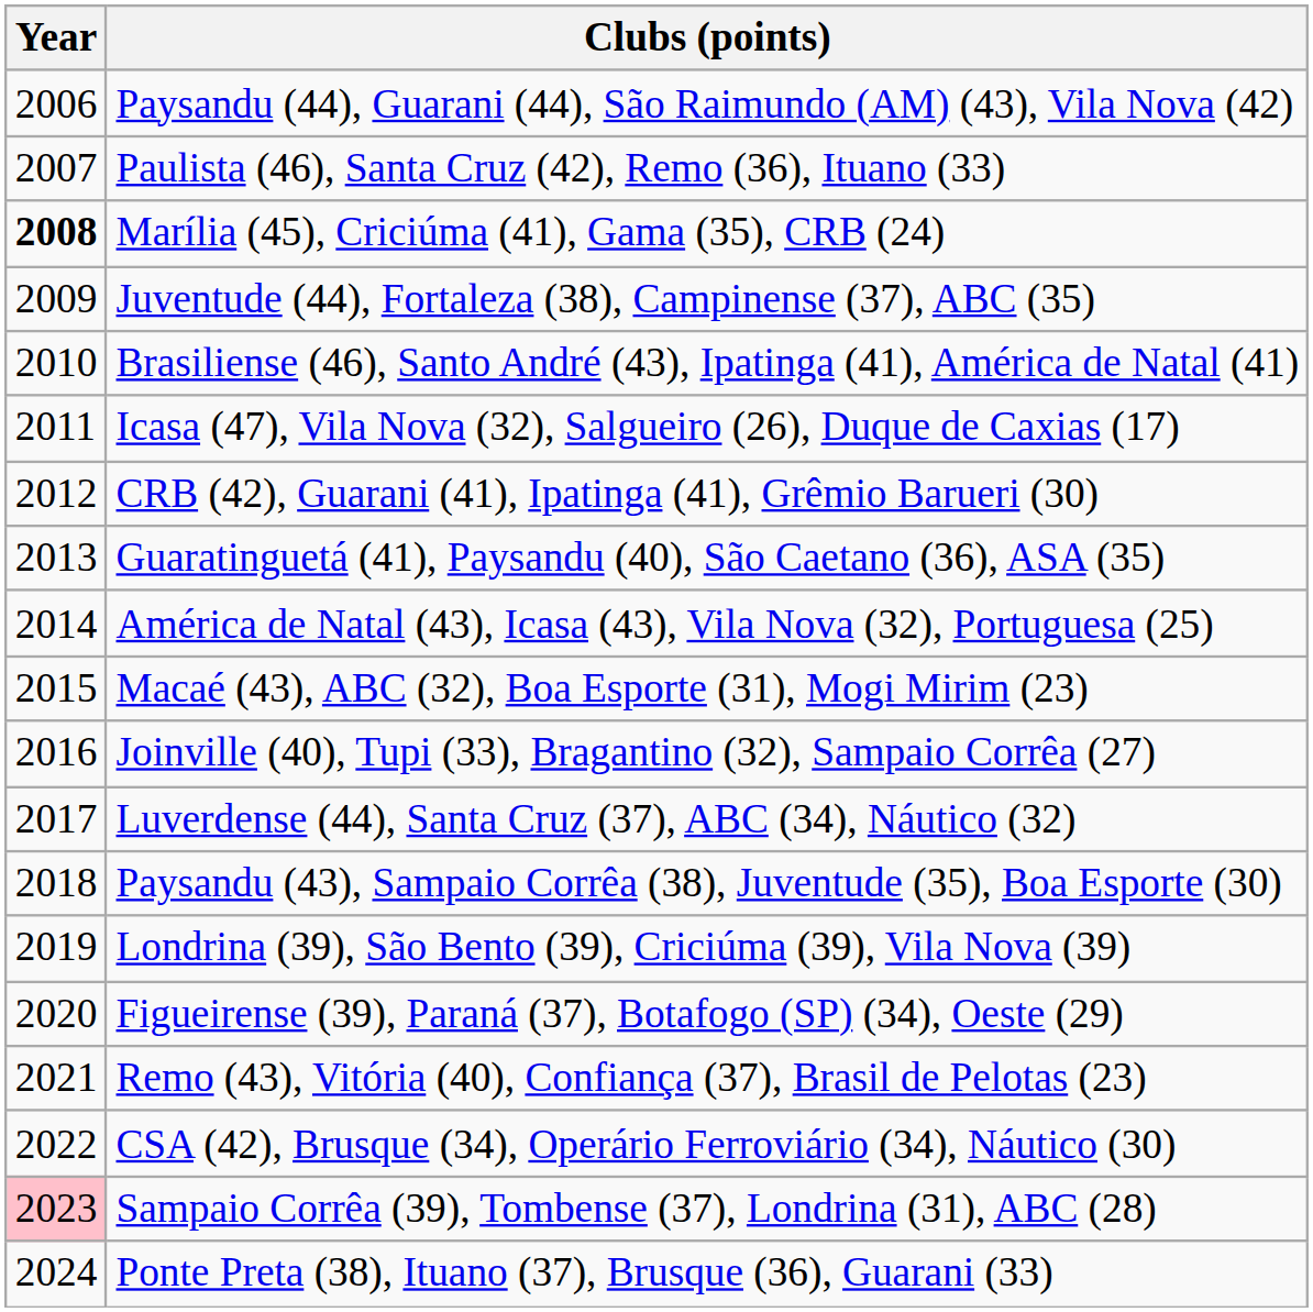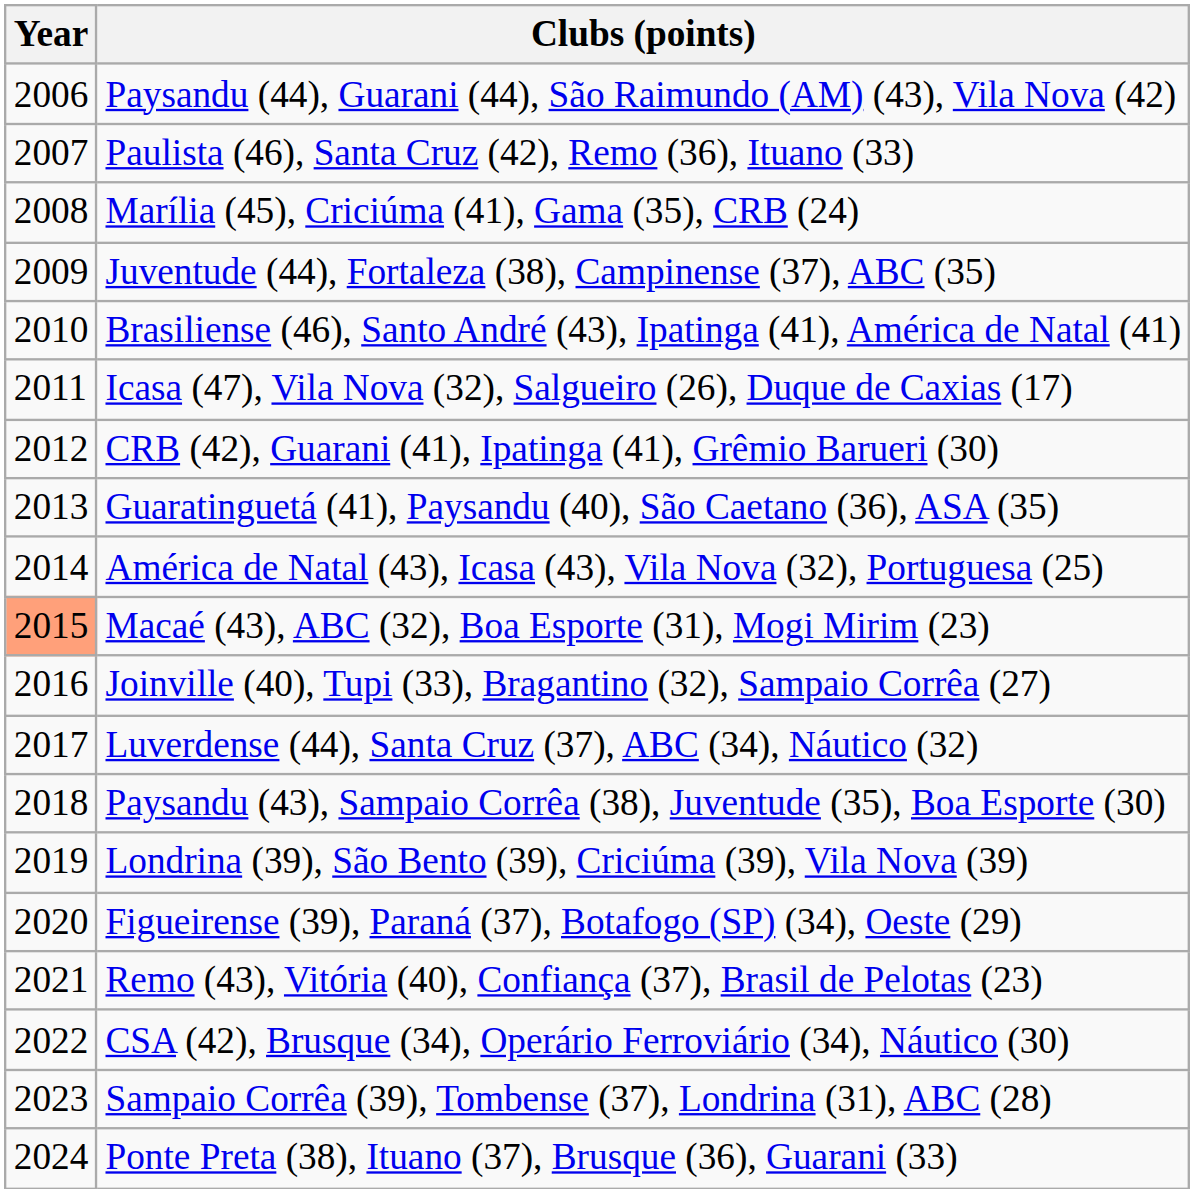Marília (45), Criciúma (41), Gama (35), CRB (24) | Year: bold -> normal
Macaé (43), ABC (32), Boa Esporte (31), Mogi Mirim (23) | Year: no background -> lightsalmon background
Sampaio Corrêa (39), Tombense (37), Londrina (31), ABC (28) | Year: pink background -> no background
